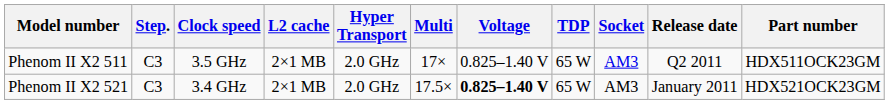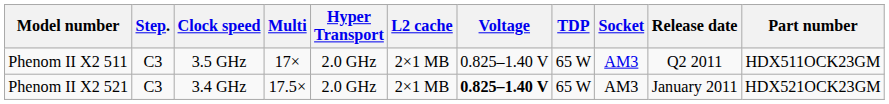columns swapped: L2 cache <-> Multi
